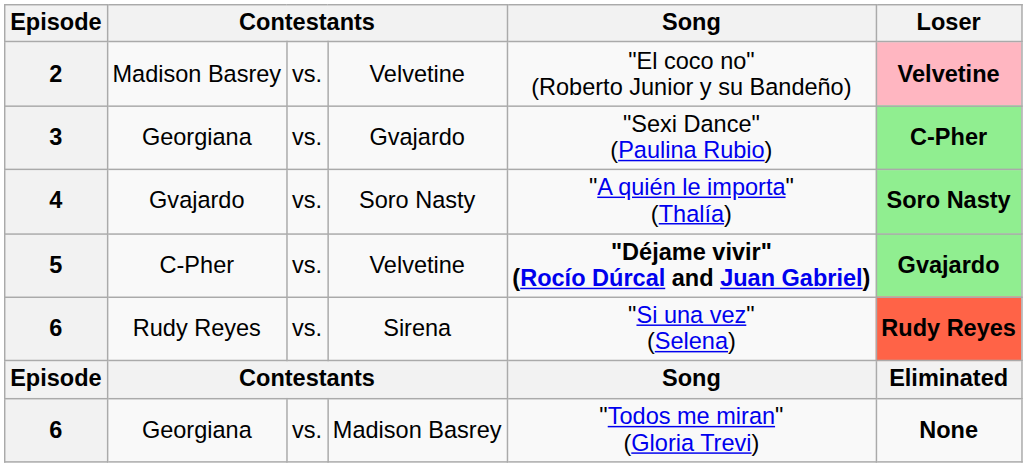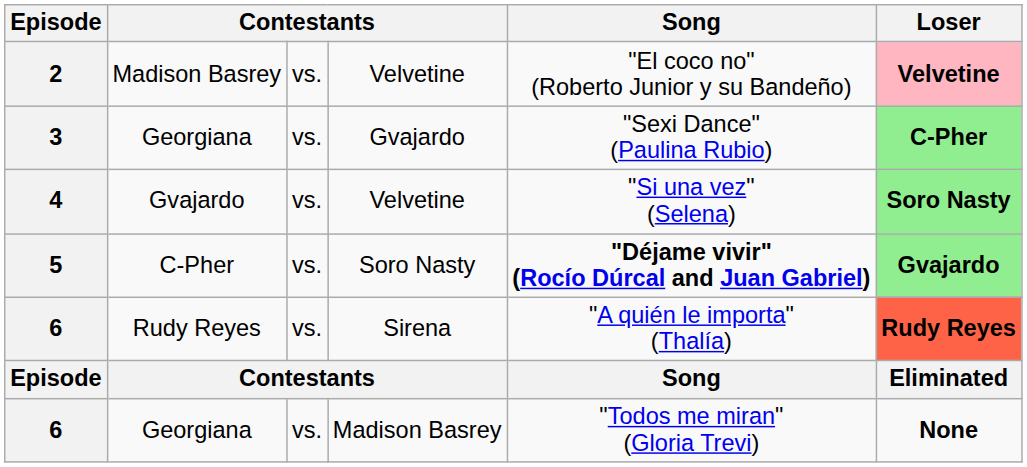4 | column 4: Soro Nasty -> Velvetine
4 | Song: "A quién le importa" (Thalía) -> "Si una vez" (Selena)
5 | column 4: Velvetine -> Soro Nasty
6 / Rudy Reyes | Song: "Si una vez" (Selena) -> "A quién le importa" (Thalía)
